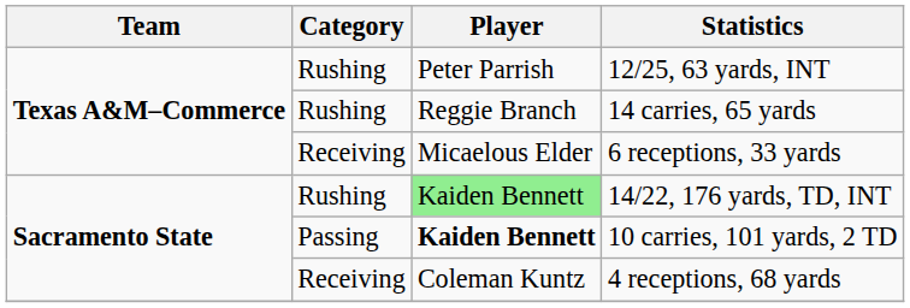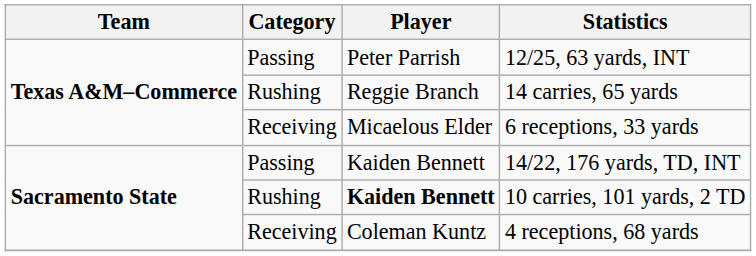12/25, 63 yards, INT | Category: Rushing -> Passing
14/22, 176 yards, TD, INT | Category: Rushing -> Passing
14/22, 176 yards, TD, INT | Player: lightgreen background -> no background
10 carries, 101 yards, 2 TD | Category: Passing -> Rushing
